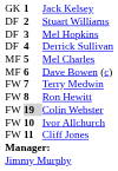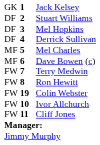Colin Webster | column 2: lightgrey background -> no background
